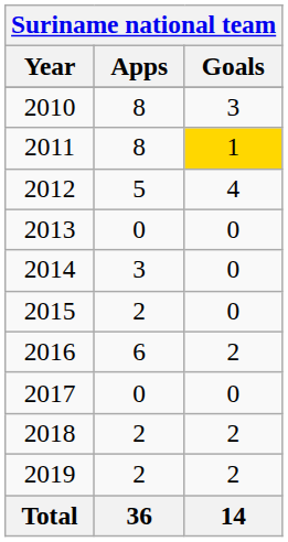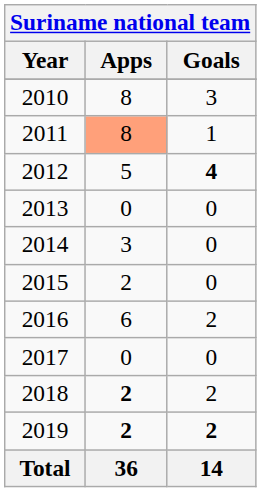2011 | Apps: no background -> lightsalmon background
2011 | Goals: gold background -> no background
2012 | Goals: normal -> bold
2018 | Apps: normal -> bold
2019 | Apps: normal -> bold
2019 | Goals: normal -> bold
